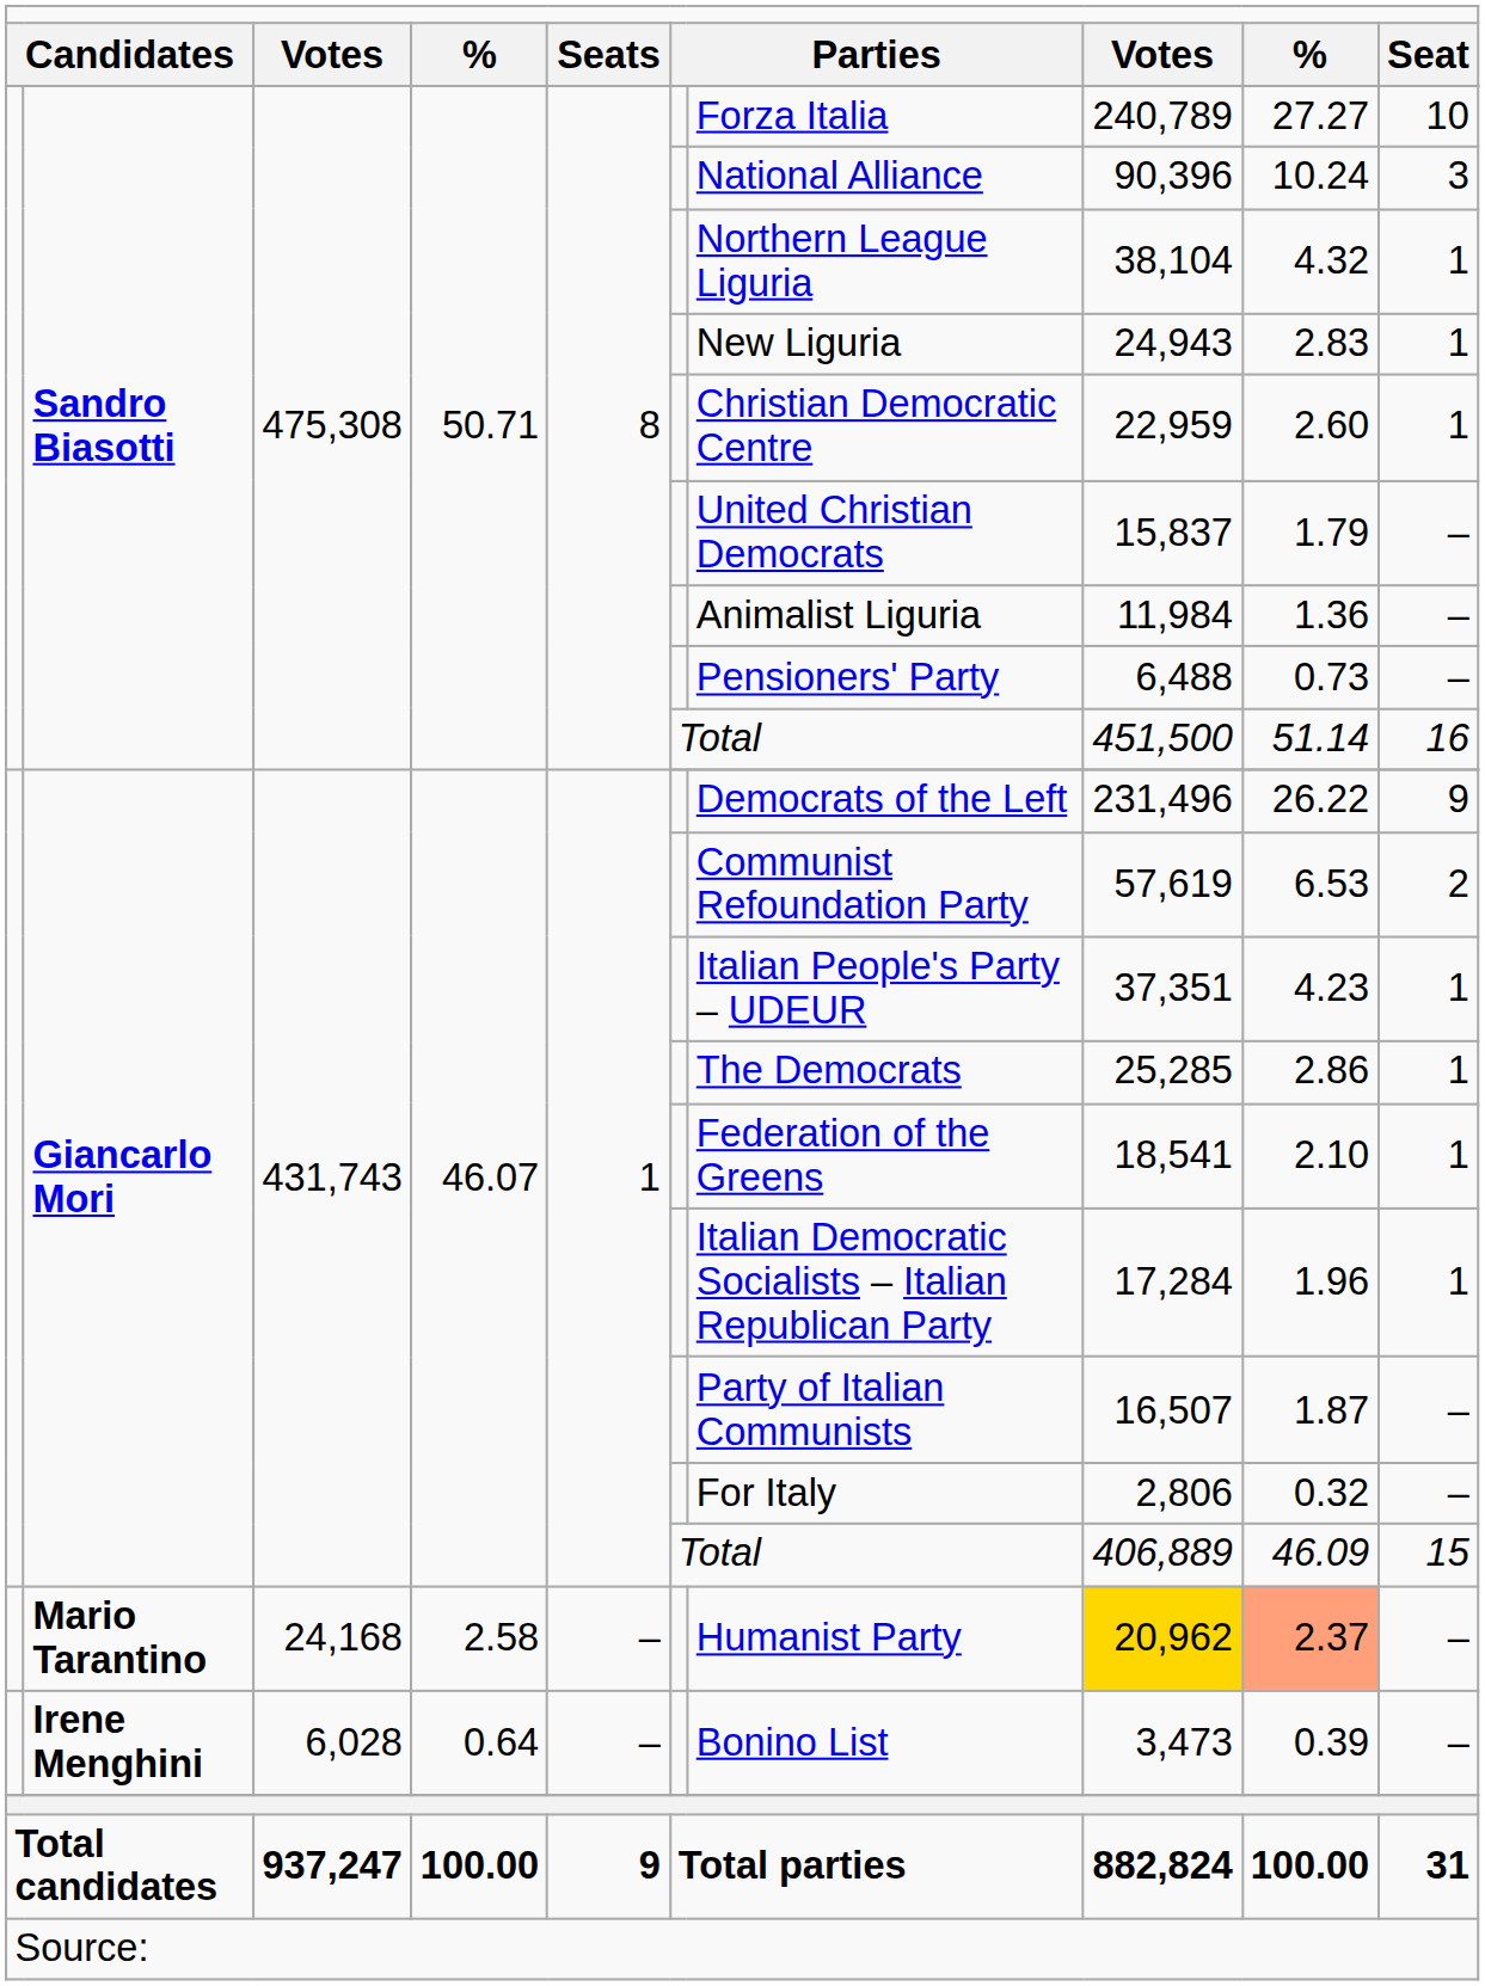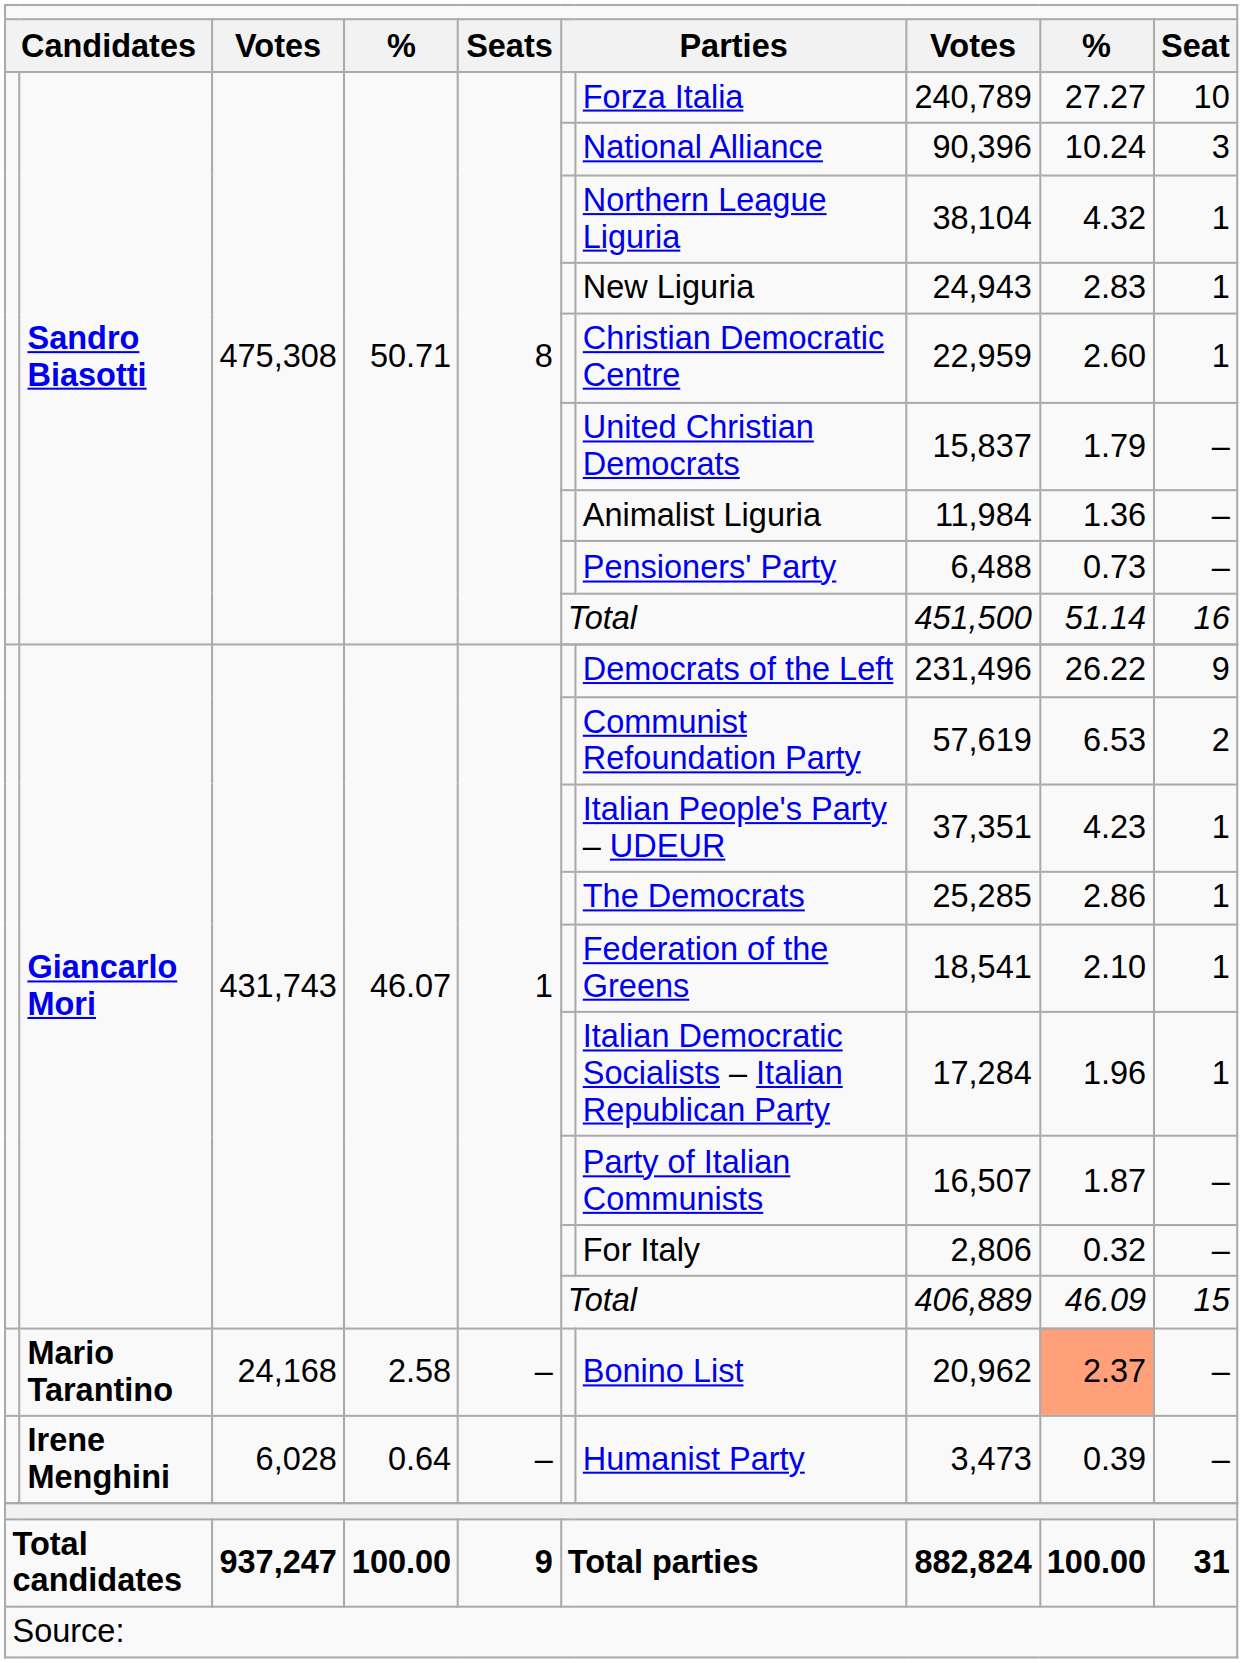Mario Tarantino | column 7: Humanist Party -> Bonino List
Mario Tarantino | column 8: gold background -> no background
Irene Menghini | column 7: Bonino List -> Humanist Party
